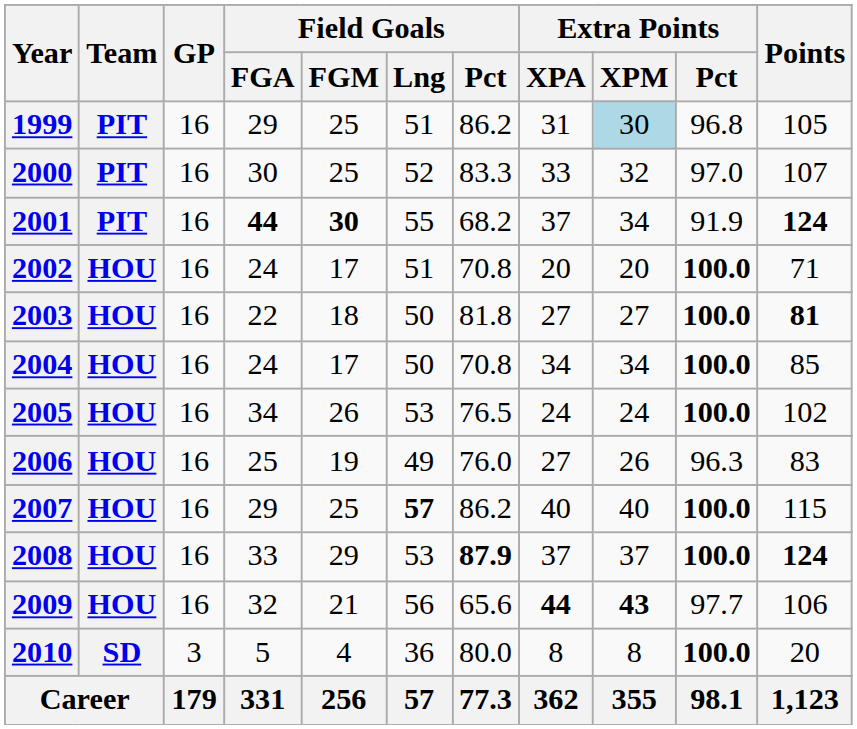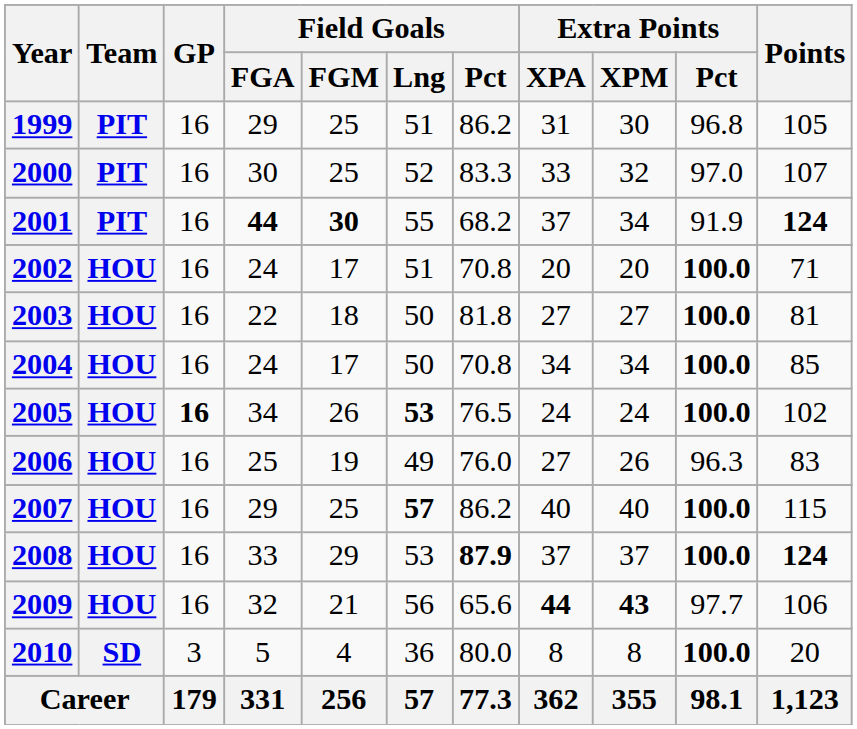1999 | Extra Points / XPM: lightblue background -> no background
2003 | Points: bold -> normal
2005 | GP: normal -> bold
2005 | Field Goals / Lng: normal -> bold
